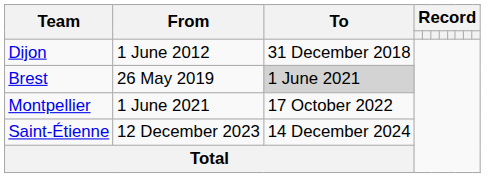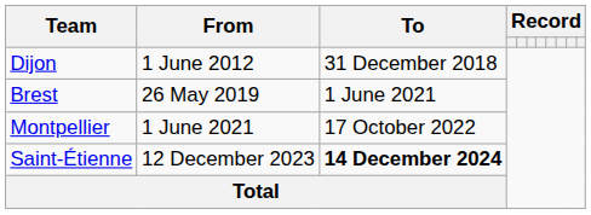Brest | To: lightgrey background -> no background
Saint-Étienne | To: normal -> bold
